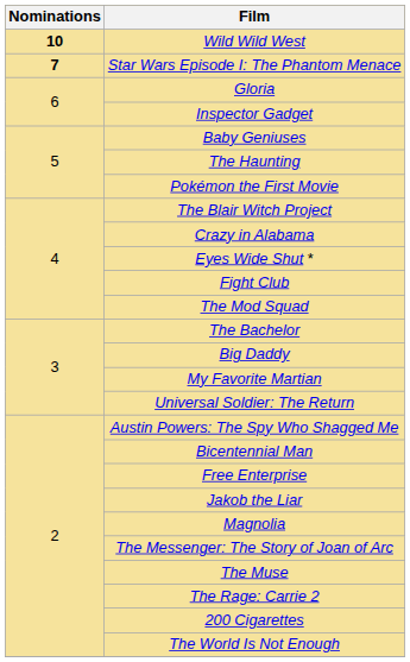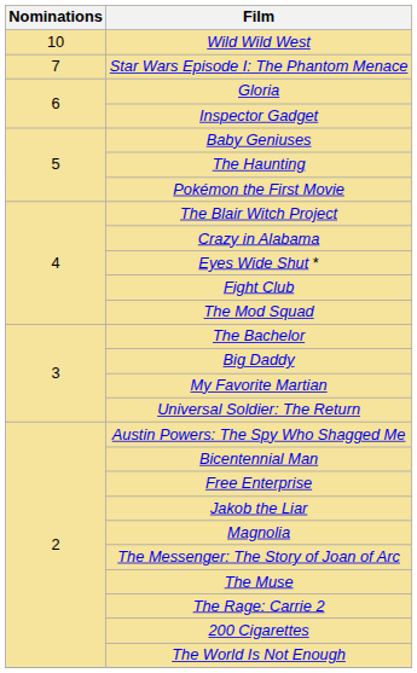Wild Wild West | Nominations: bold -> normal
Star Wars Episode I: The Phantom Menace | Nominations: bold -> normal
